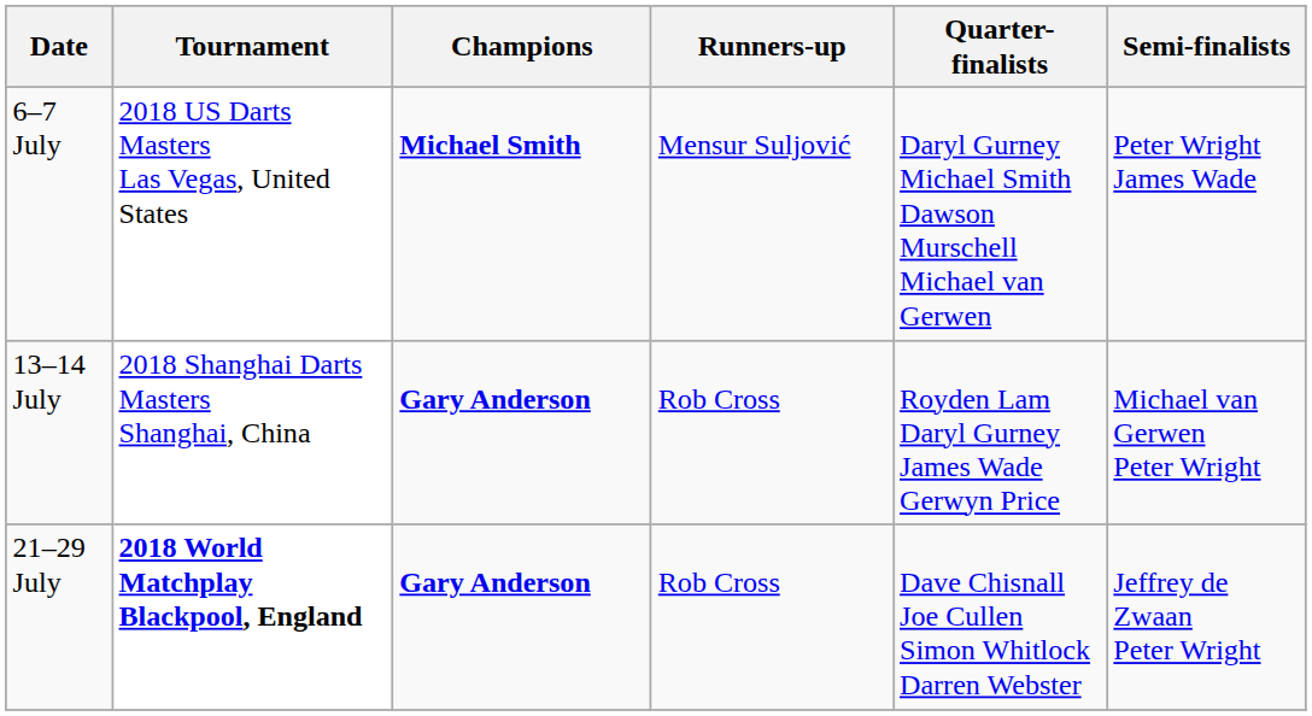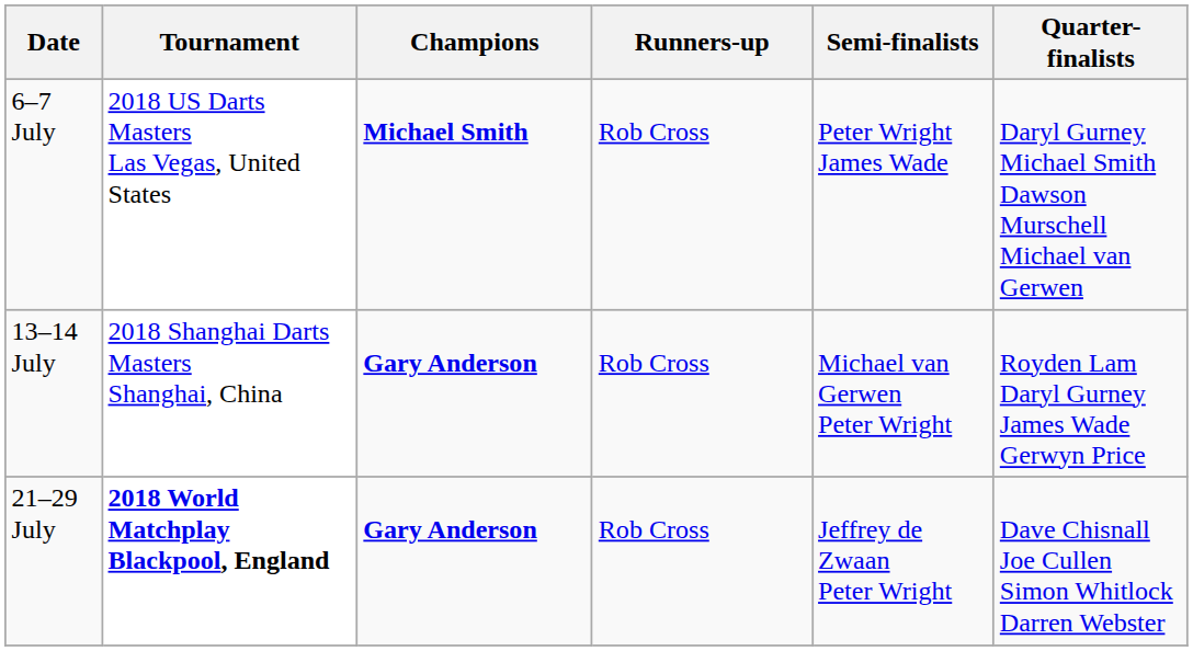columns swapped: Semi-finalists <-> Quarter-finalists
6–7 July | Runners-up: Mensur Suljović -> Rob Cross
